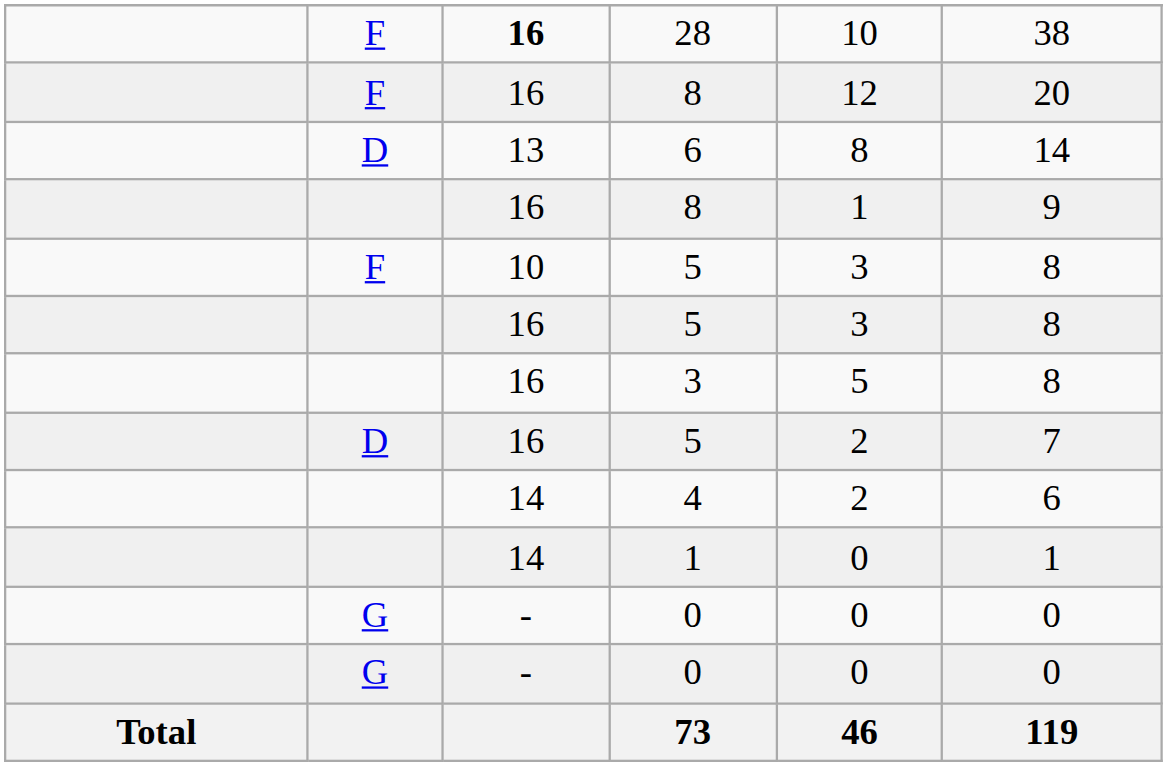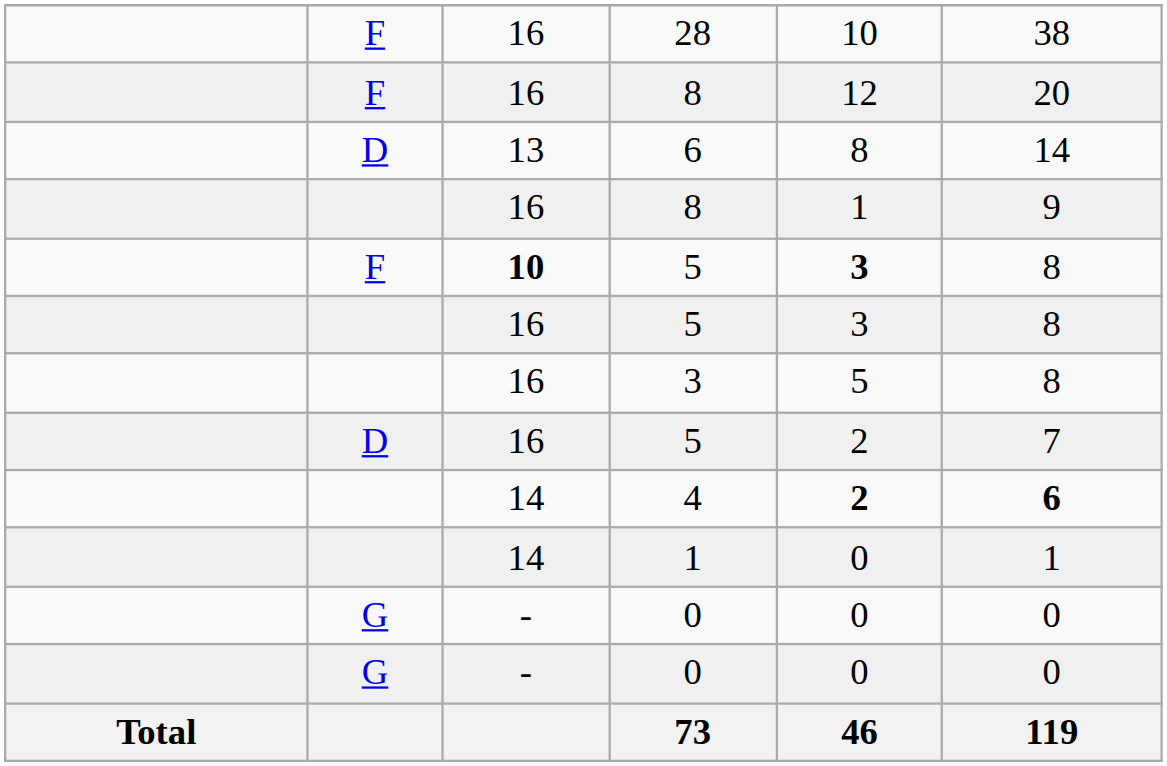28 | column 3: bold -> normal
F / 5 | column 3: normal -> bold
F / 5 | column 5: normal -> bold
4 | column 5: normal -> bold
4 | column 6: normal -> bold
